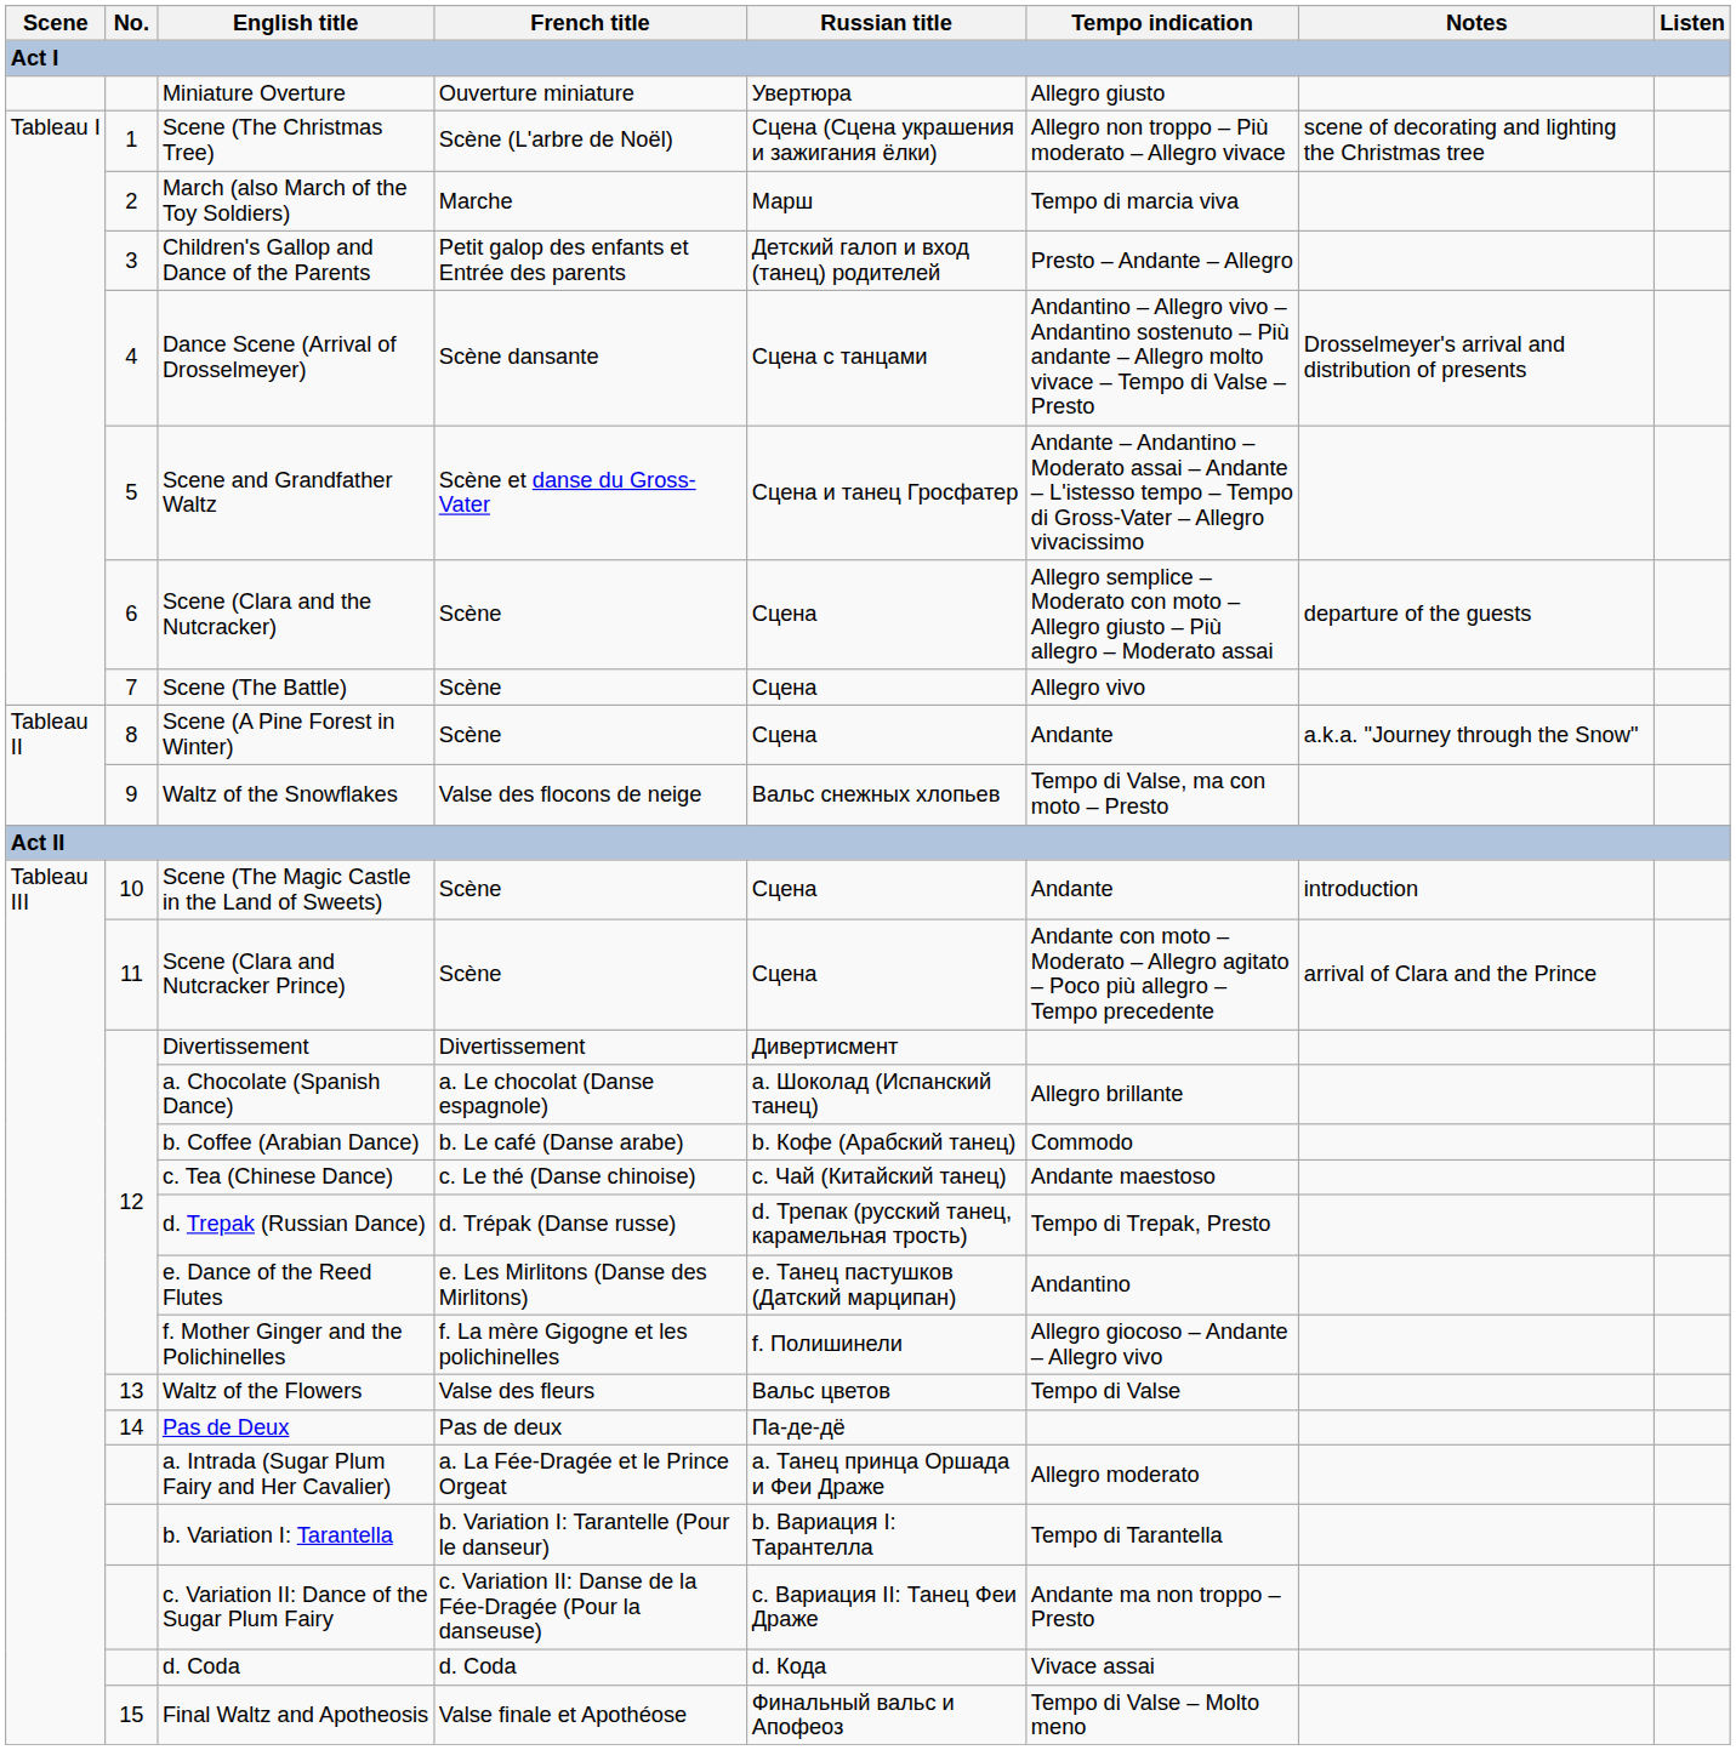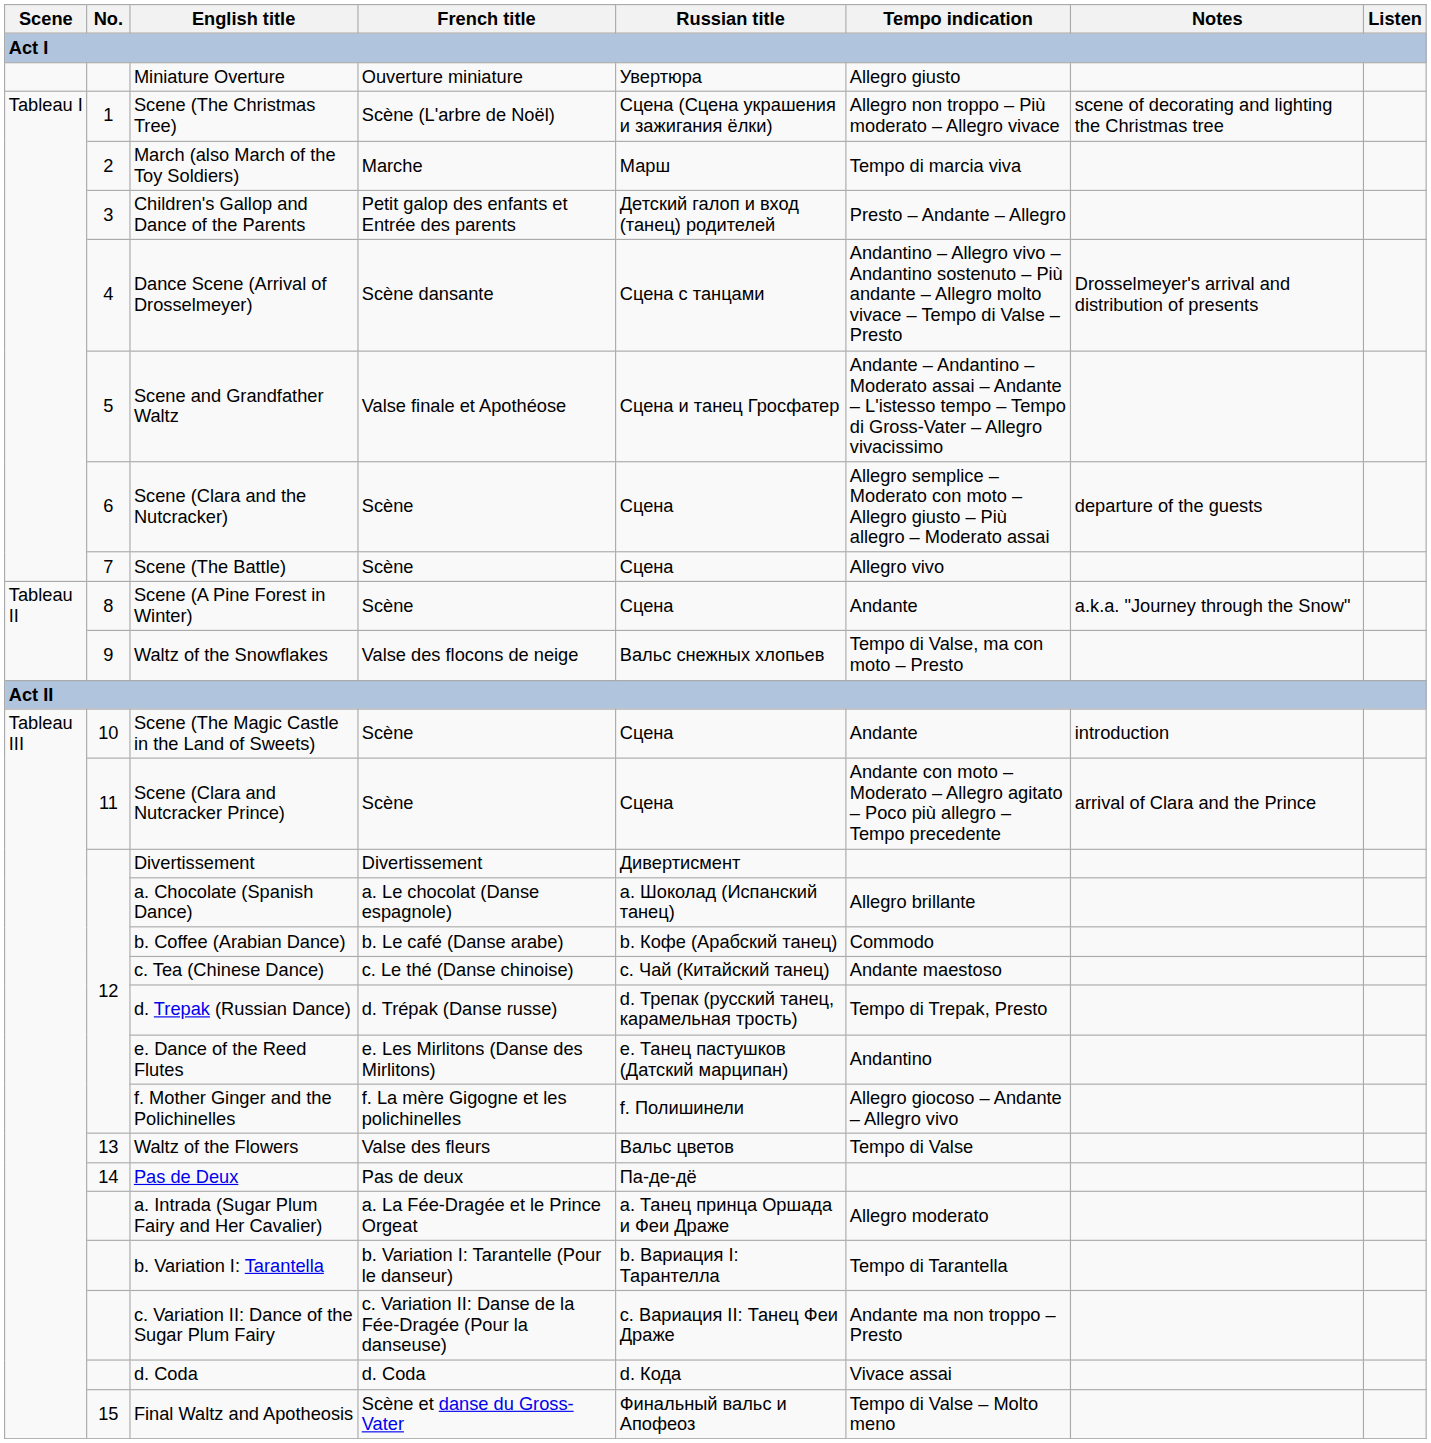Scene and Grandfather Waltz | French title: Scène et danse du Gross-Vater -> Valse finale et Apothéose
Final Waltz and Apotheosis | French title: Valse finale et Apothéose -> Scène et danse du Gross-Vater
